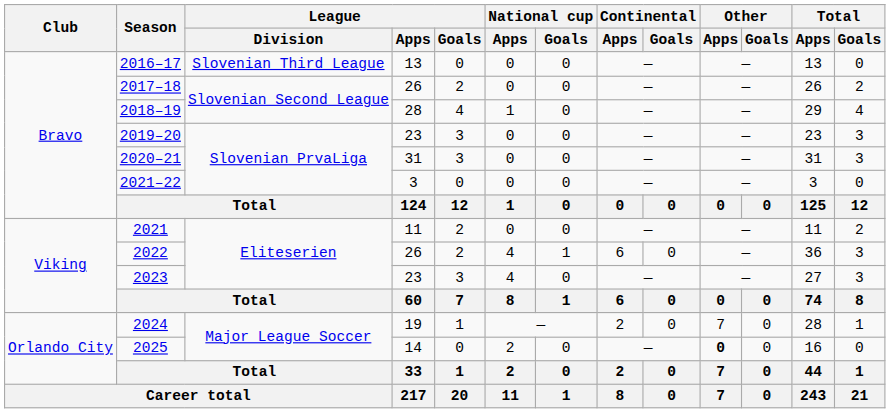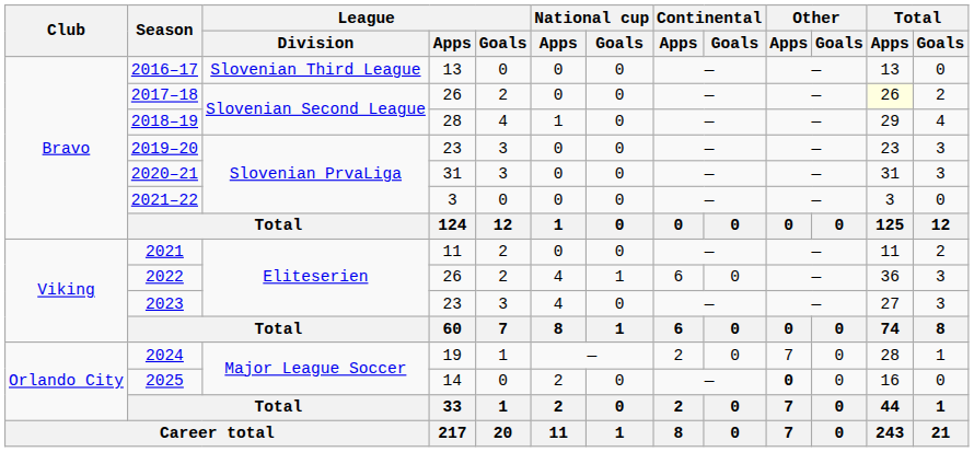2017–18 | Total / Apps: no background -> lightyellow background
